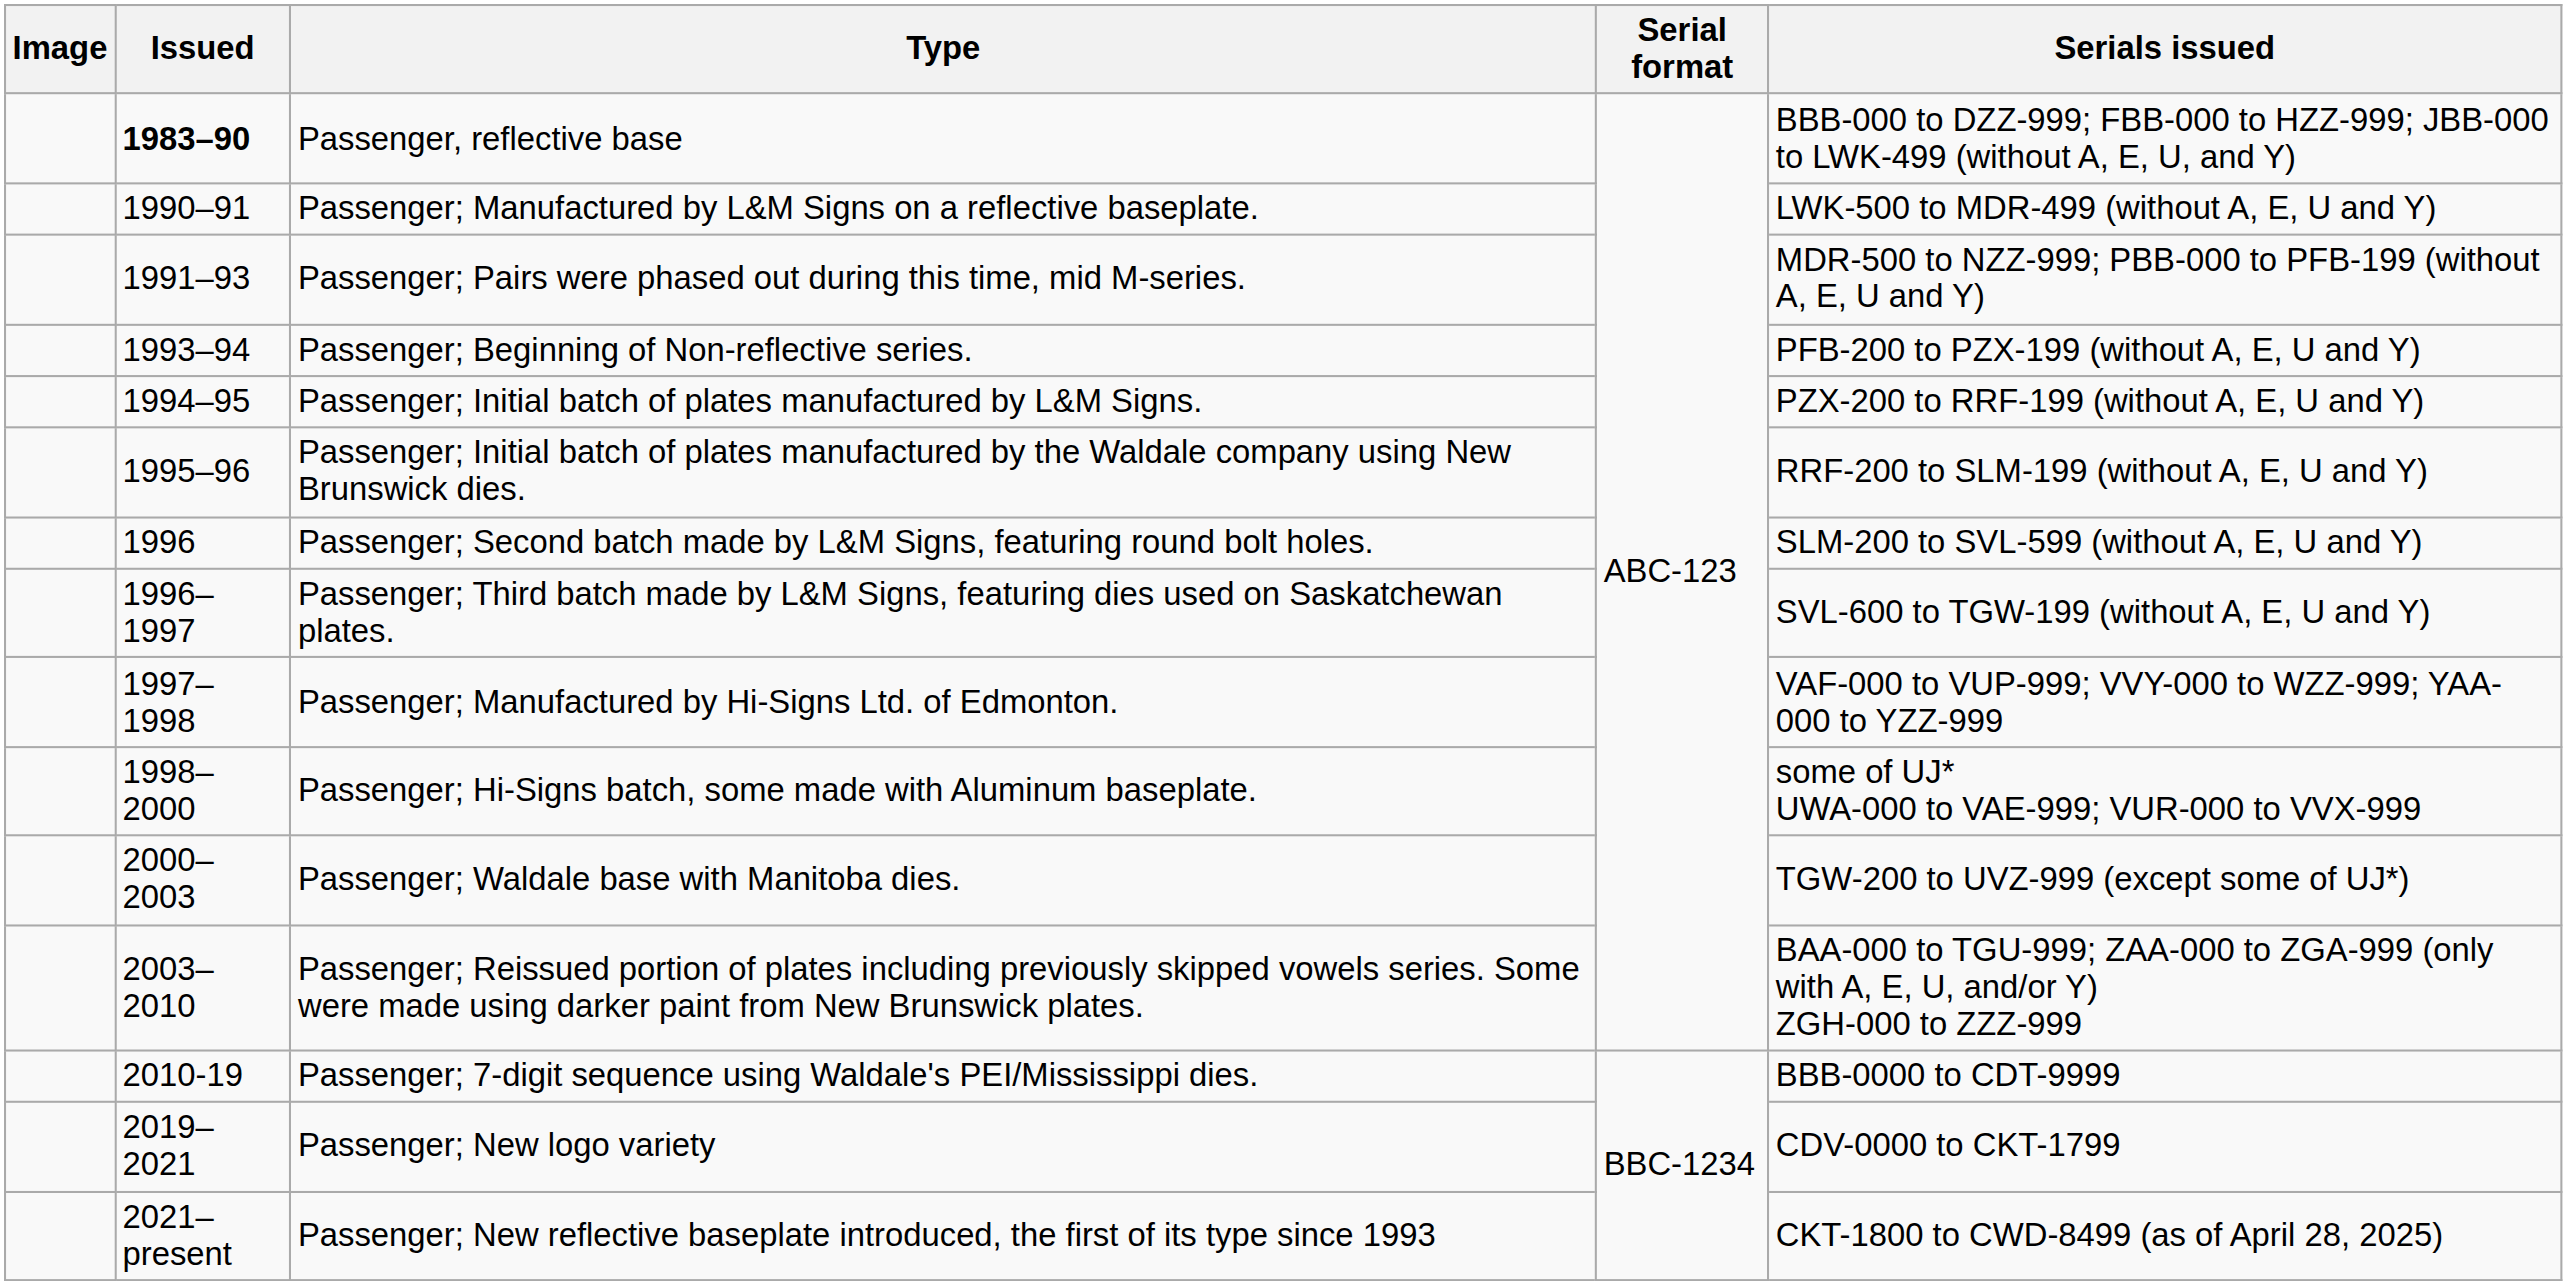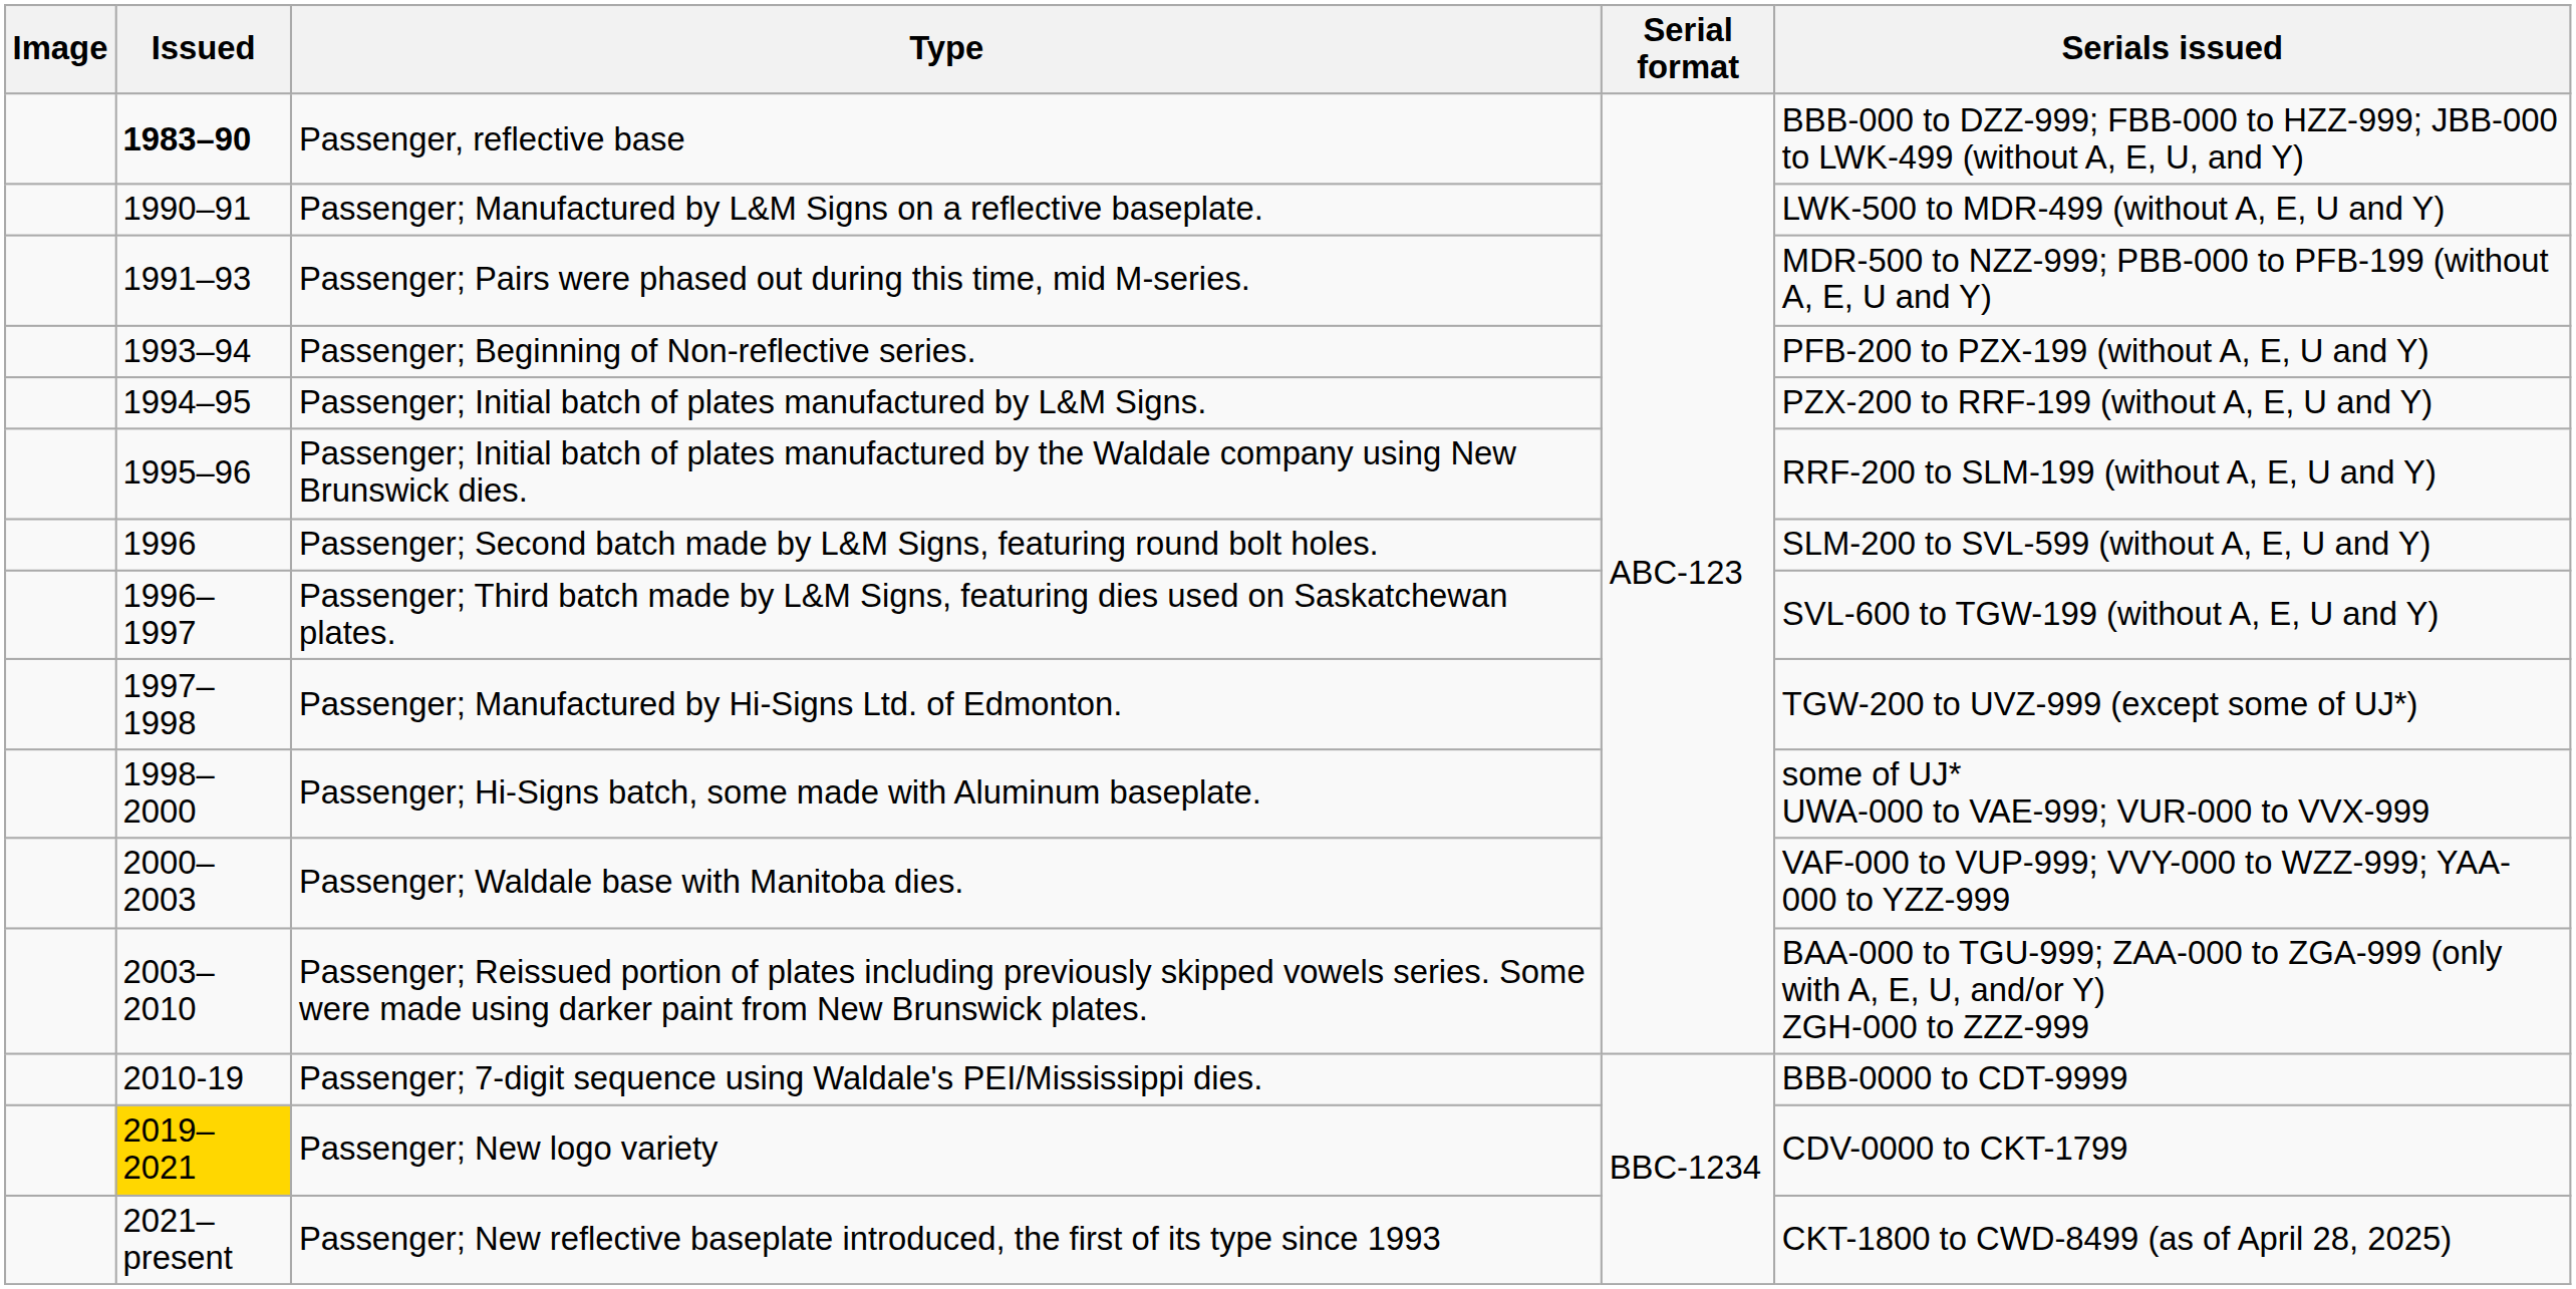Passenger; Manufactured by Hi-Signs Ltd. of Edmonton. | Serials issued: VAF-000 to VUP-999; VVY-000 to WZZ-999; YAA-000 to YZZ-999 -> TGW-200 to UVZ-999 (except some of UJ*)
Passenger; Waldale base with Manitoba dies. | Serials issued: TGW-200 to UVZ-999 (except some of UJ*) -> VAF-000 to VUP-999; VVY-000 to WZZ-999; YAA-000 to YZZ-999
Passenger; New logo variety | Issued: no background -> gold background
